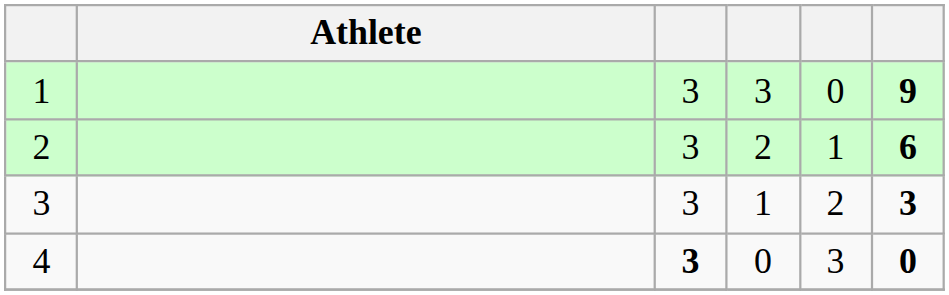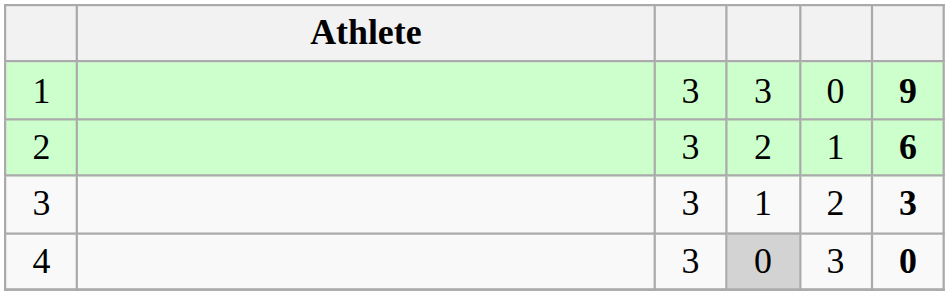4 | column 3: bold -> normal
4 | column 4: no background -> lightgrey background
